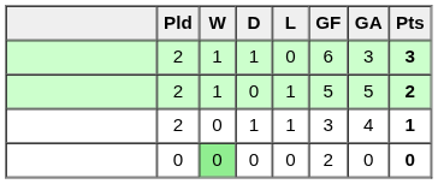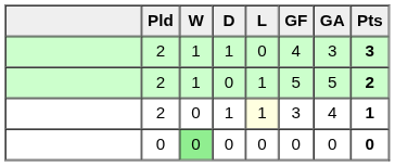row 2 | GF: 6 -> 4
row 4 | L: no background -> lightyellow background
row 5 | GF: 2 -> 0
